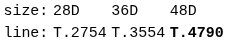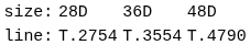line: | column 4: bold -> normal
